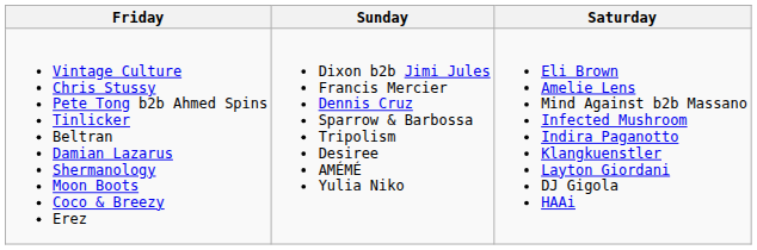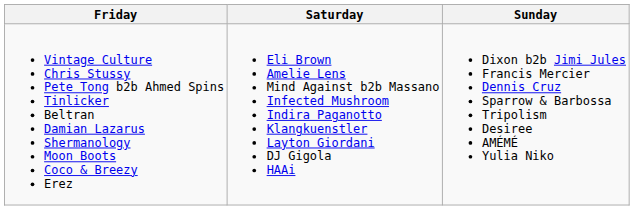columns swapped: Saturday <-> Sunday
